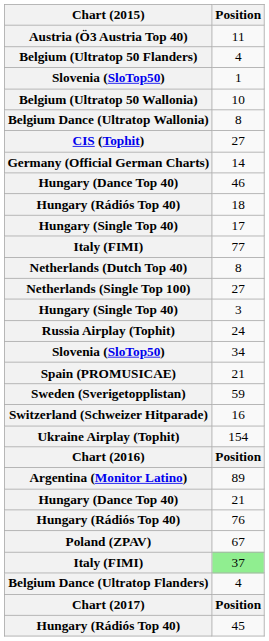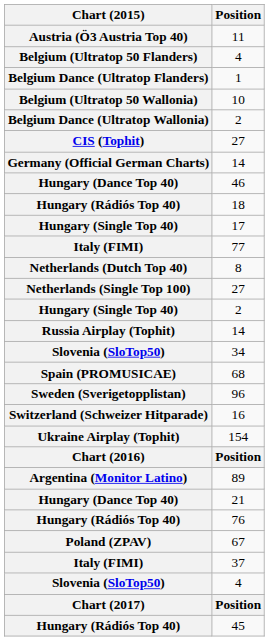row 4 | Chart (2015): Slovenia (SloTop50) -> Belgium Dance (Ultratop Flanders)
row 6 | Position: 8 -> 2
row 15 | Position: 3 -> 2
row 16 | Position: 24 -> 14
row 18 | Position: 21 -> 68
row 19 | Position: 59 -> 96
row 27 | Position: lightgreen background -> no background
row 28 | Chart (2015): Belgium Dance (Ultratop Flanders) -> Slovenia (SloTop50)
